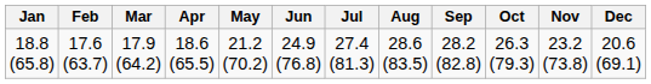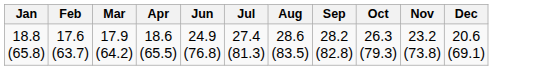- column: May | 21.2 (70.2)
